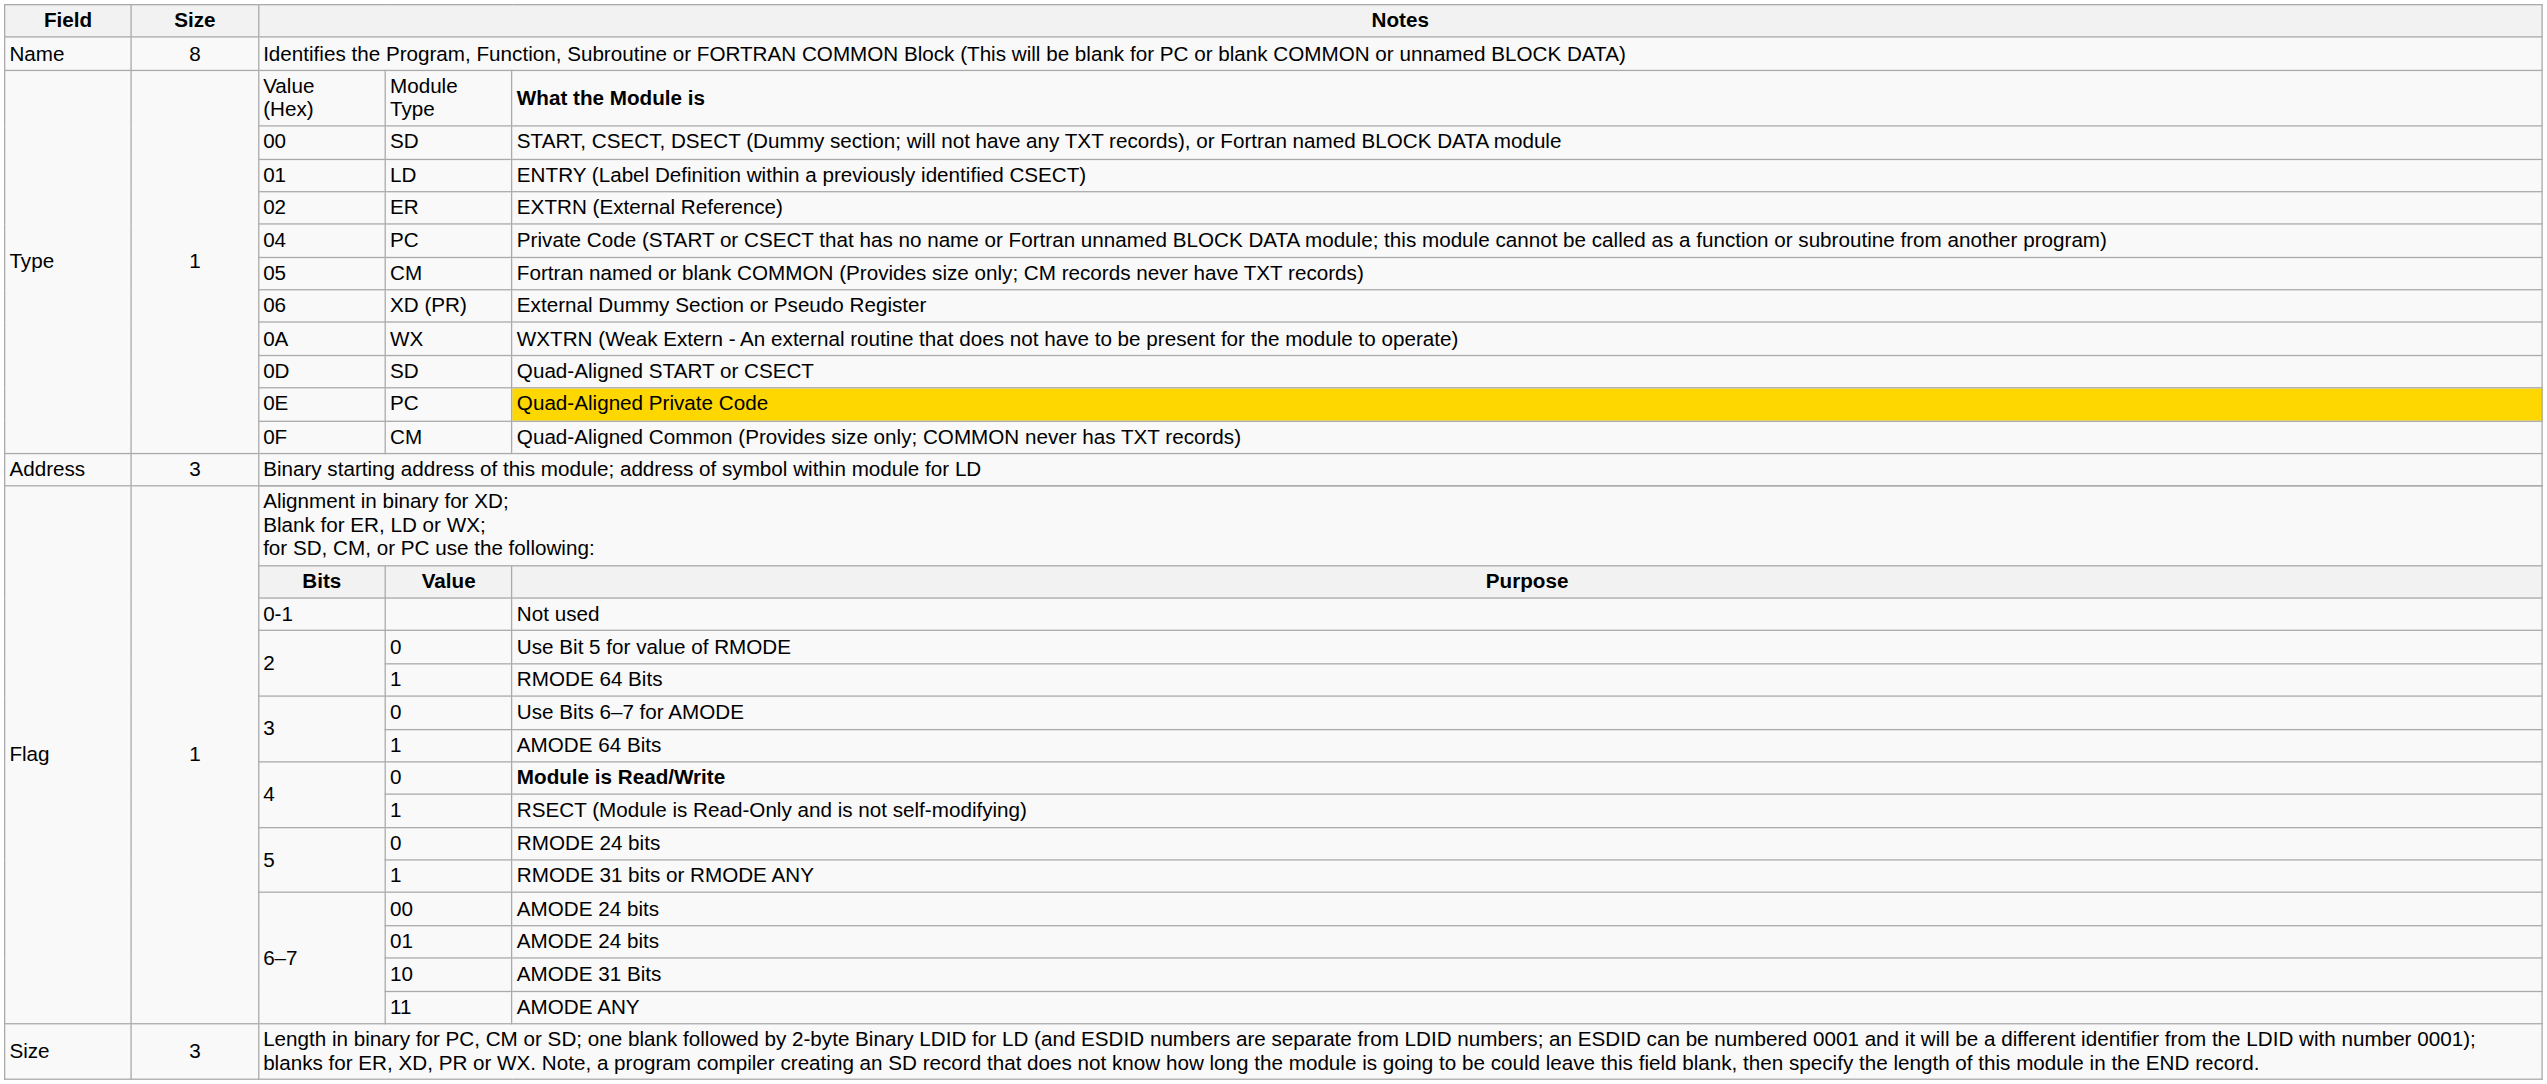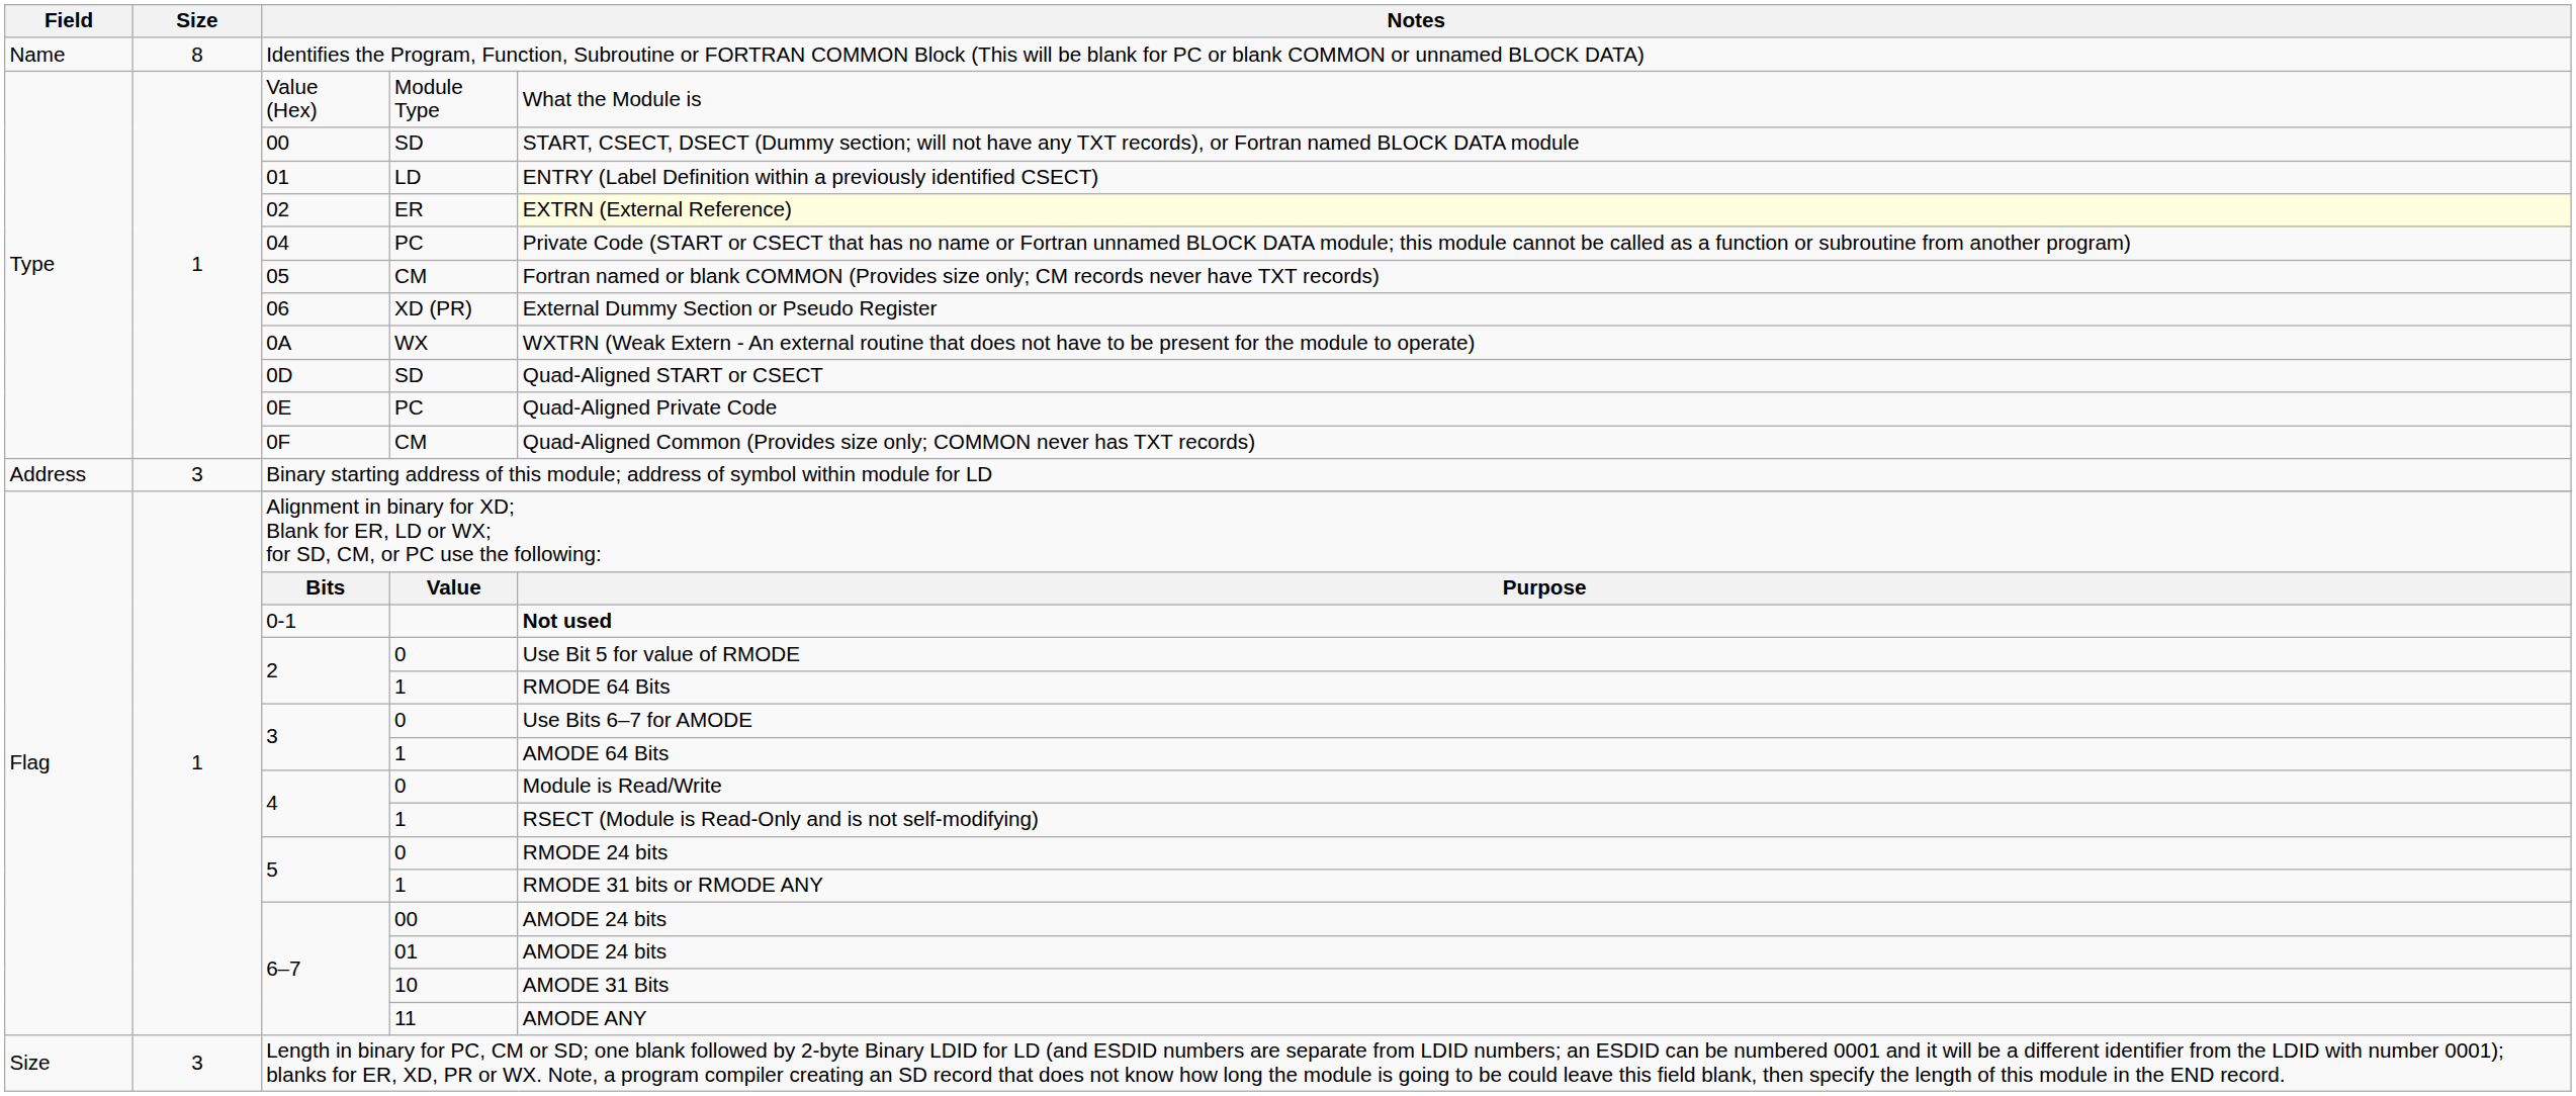Value (Hex) | column 5: bold -> normal
02 | column 5: no background -> lightyellow background
0E | column 5: gold background -> no background
0-1 | column 5: normal -> bold
4 / 0 | column 5: bold -> normal
